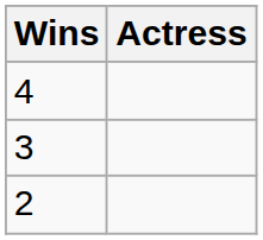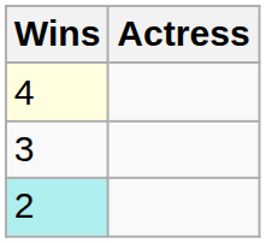4 | Wins: no background -> lightyellow background
2 | Wins: no background -> paleturquoise background
